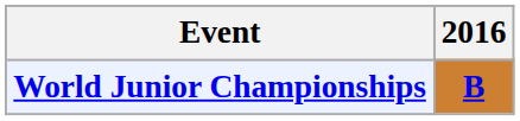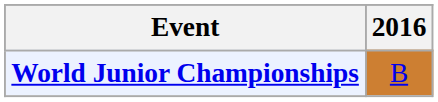World Junior Championships | 2016: bold -> normal
